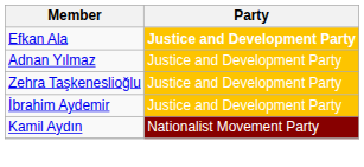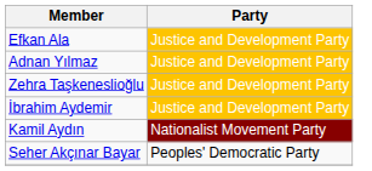Efkan Ala | Party: bold -> normal
+ row: Seher Akçınar Bayar | Peoples' Democratic Party
